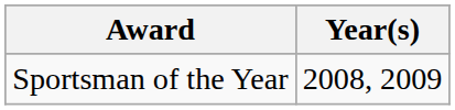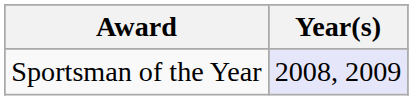Sportsman of the Year | Year(s): no background -> lavender background
